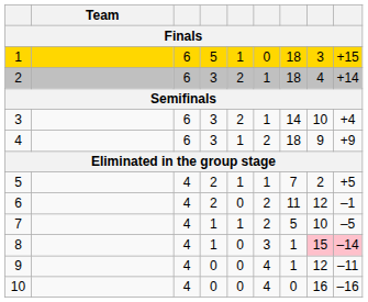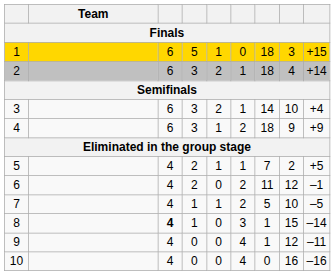8 | column 3: normal -> bold
8 | column 8: pink background -> no background
8 | column 9: pink background -> no background
